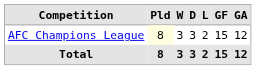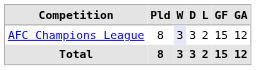AFC Champions League | Pld: lightyellow background -> no background
AFC Champions League | W: no background -> lavender background
